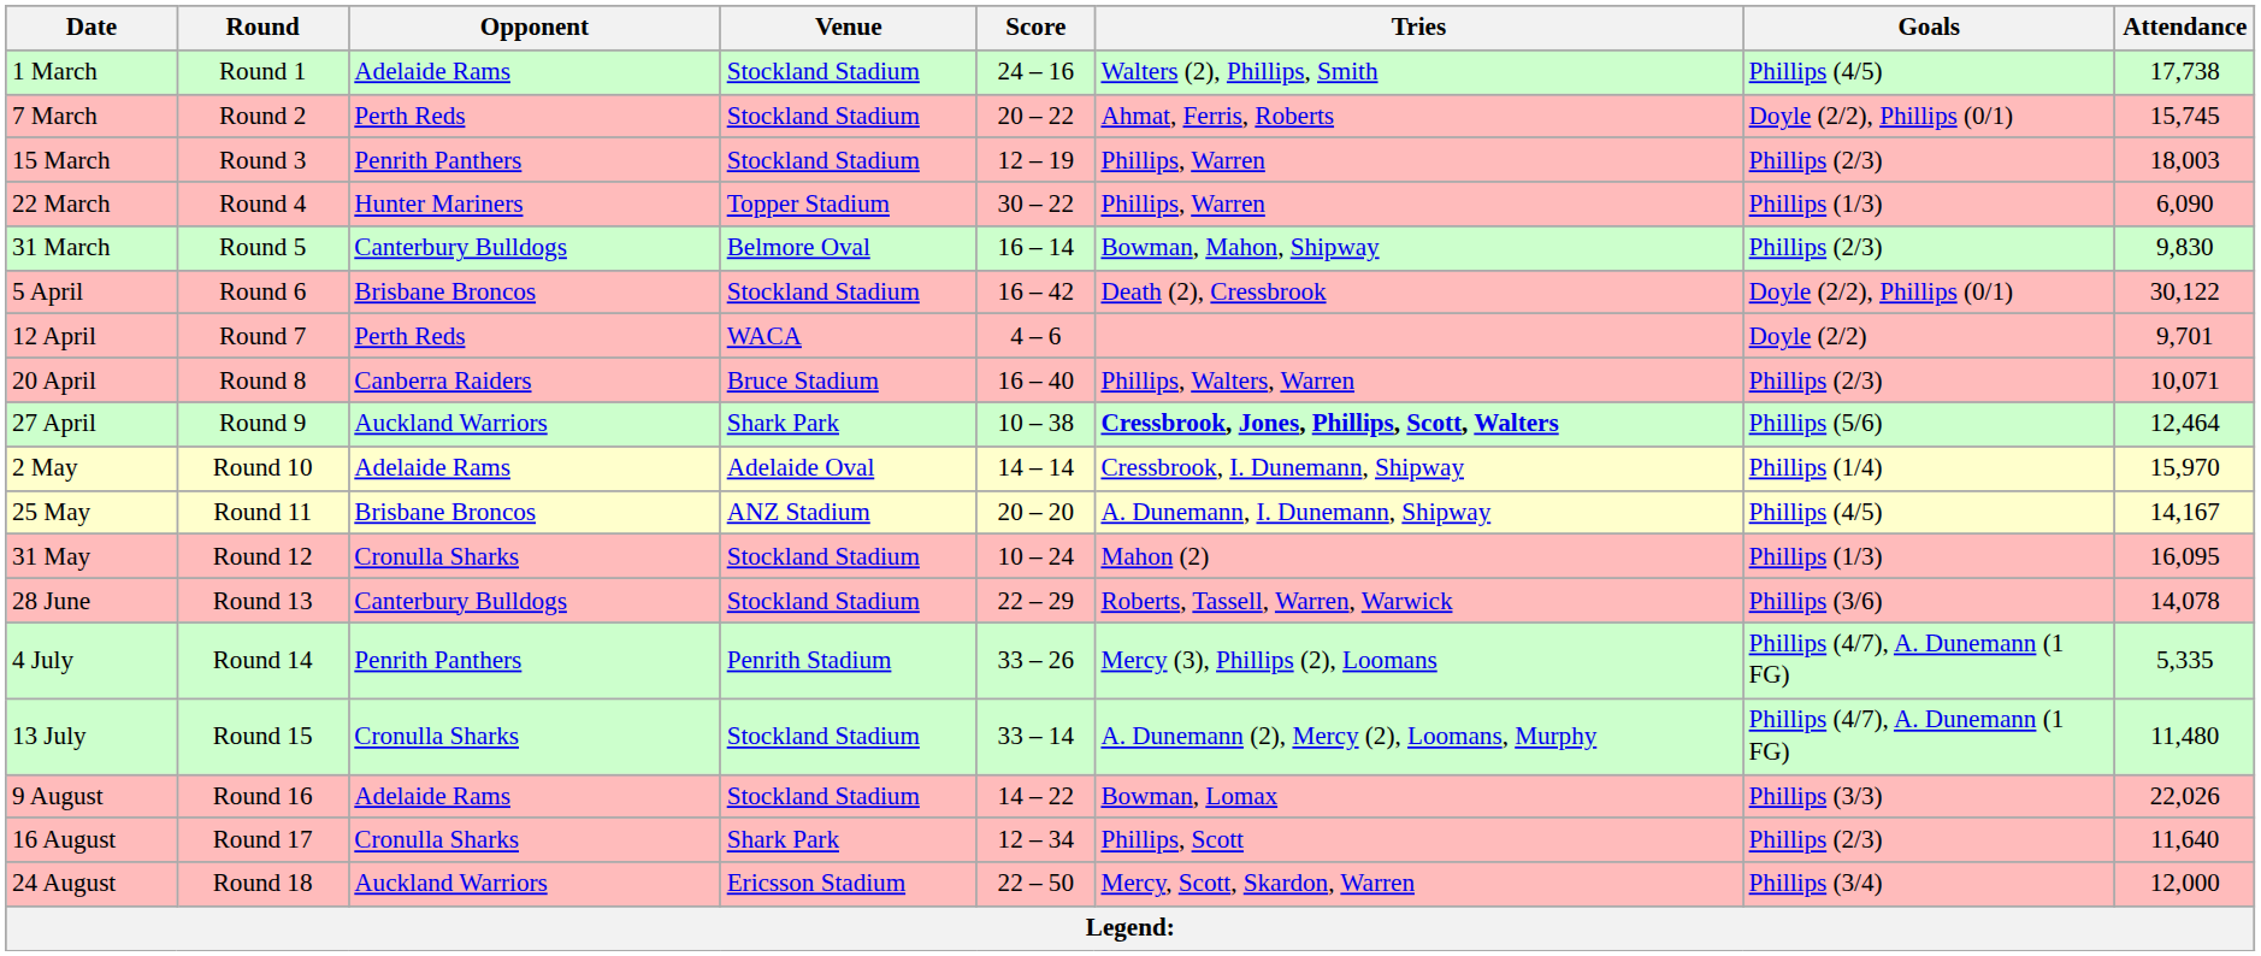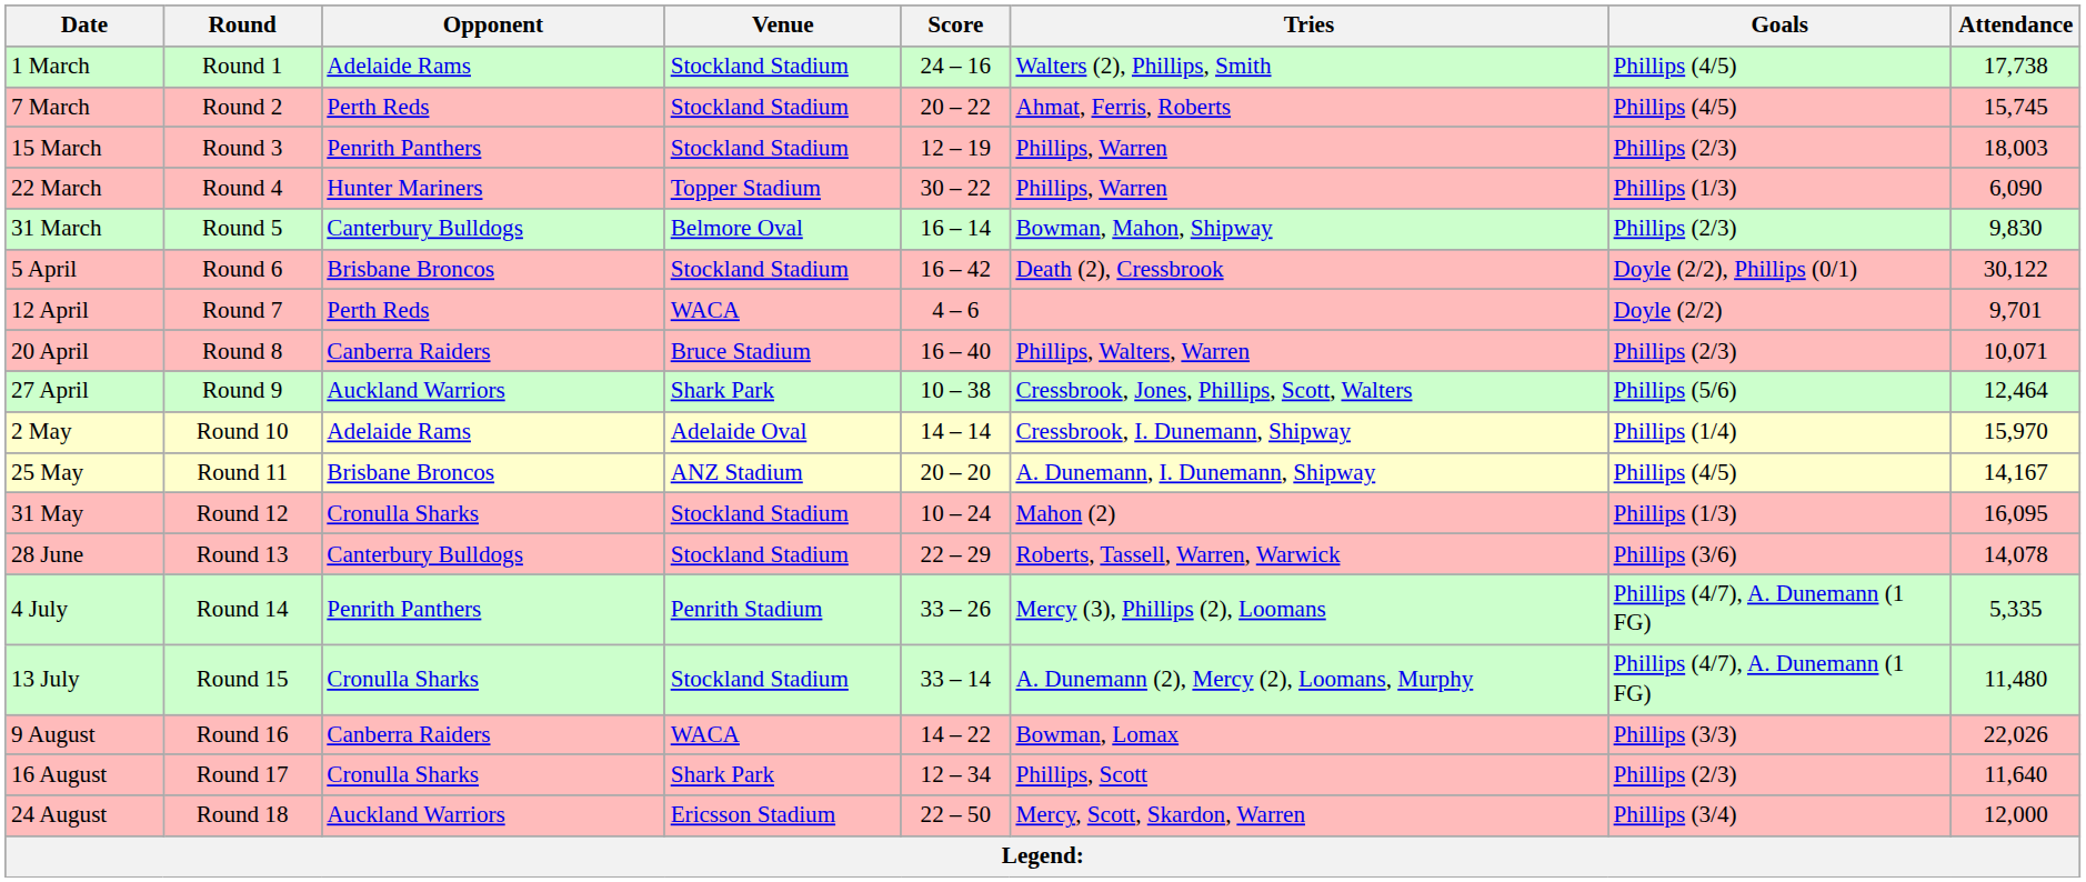7 March | Goals: Doyle (2/2), Phillips (0/1) -> Phillips (4/5)
27 April | Tries: bold -> normal
9 August | Opponent: Adelaide Rams -> Canberra Raiders
9 August | Venue: Stockland Stadium -> WACA
